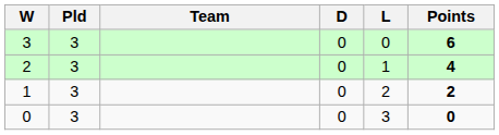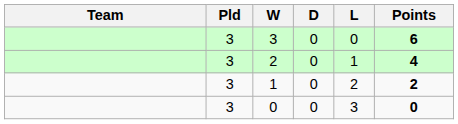columns swapped: Team <-> W
